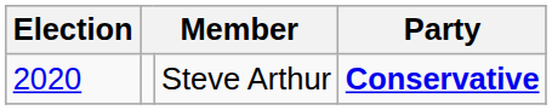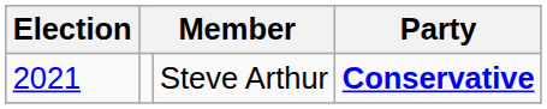Steve Arthur | Election: 2020 -> 2021
